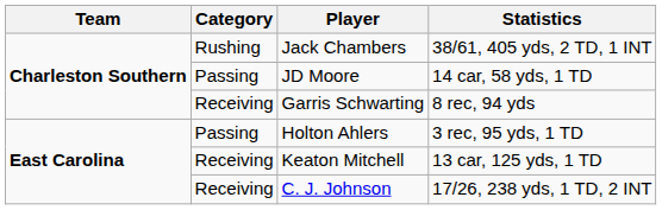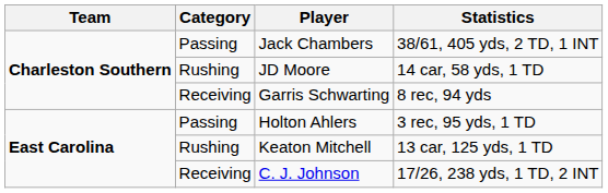Jack Chambers | Category: Rushing -> Passing
JD Moore | Category: Passing -> Rushing
Keaton Mitchell | Category: Receiving -> Rushing
